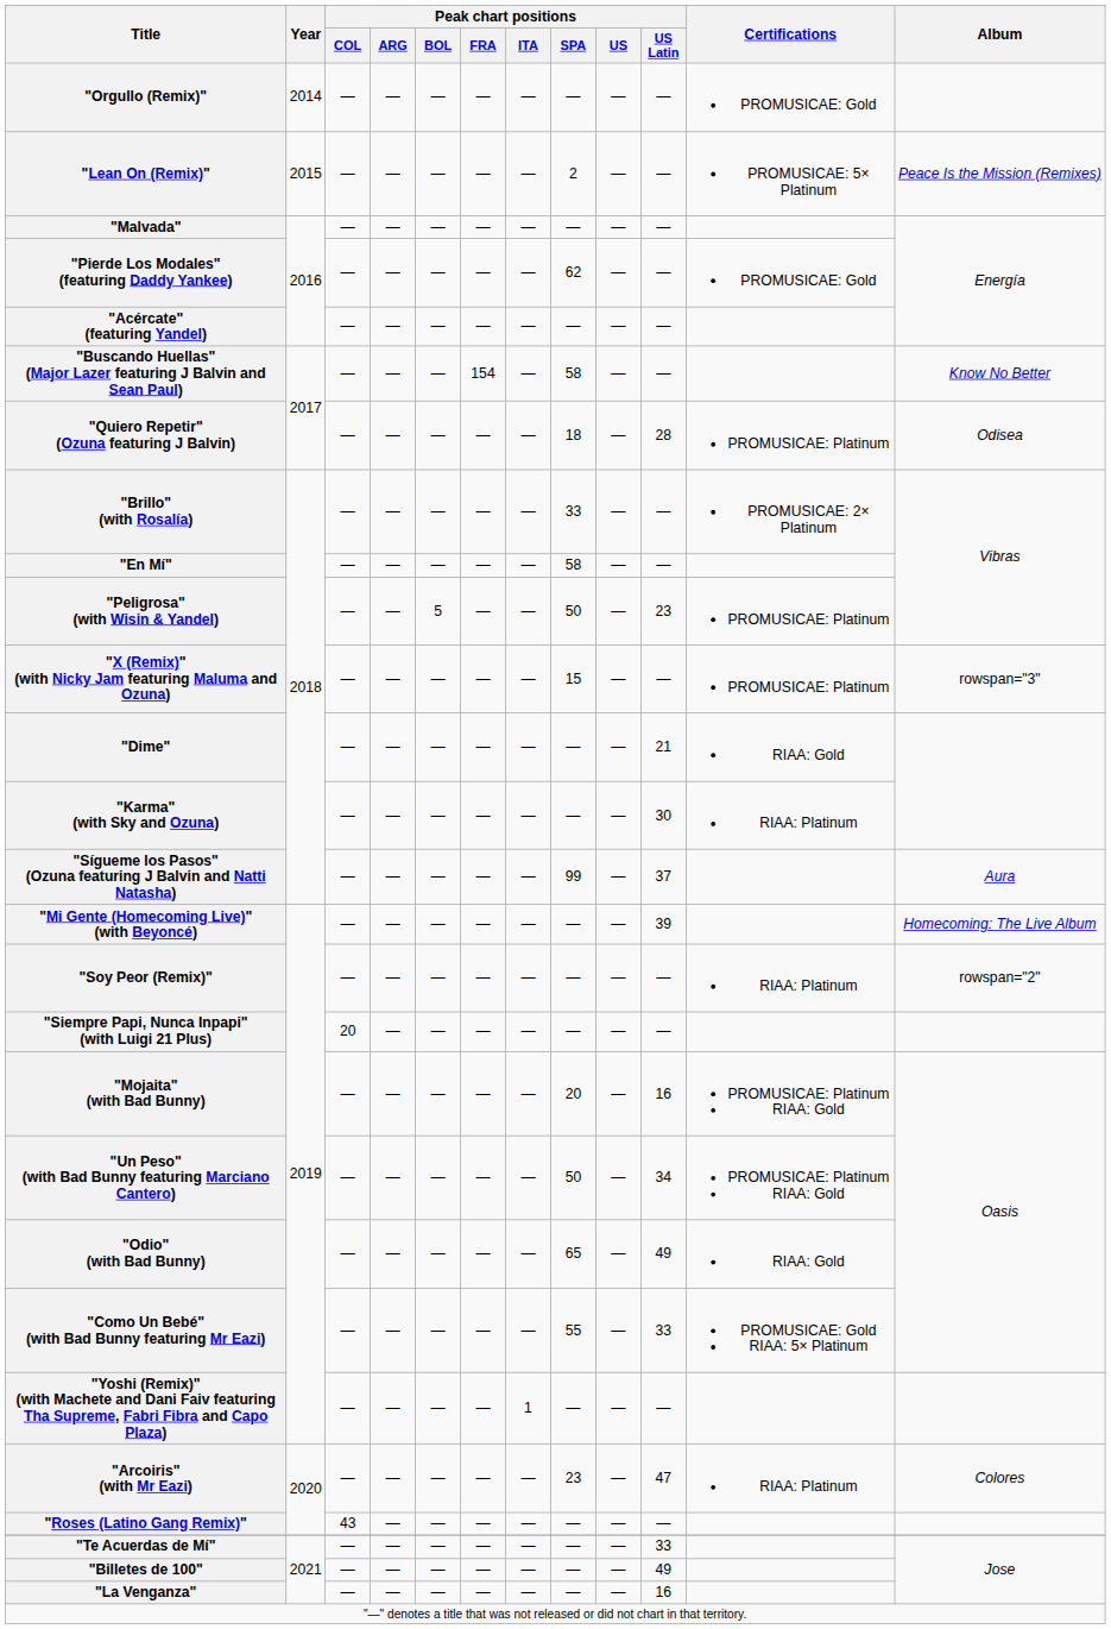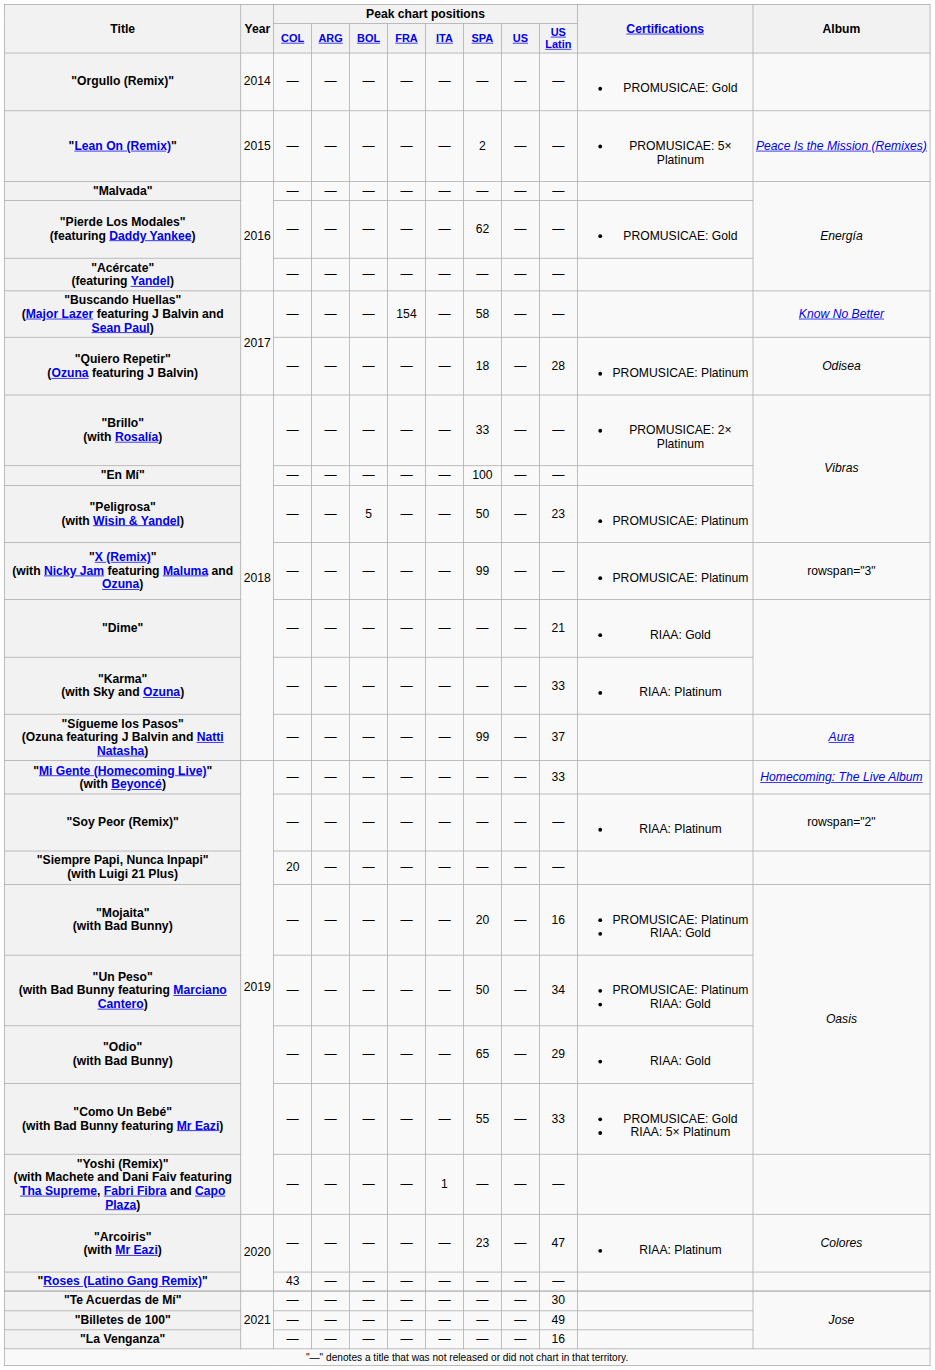"En Mí" | Peak chart positions / SPA: 58 -> 100
"X (Remix)" (with Nicky Jam featuring Maluma and Ozuna) | Peak chart positions / SPA: 15 -> 99
"Karma" (with Sky and Ozuna) | Peak chart positions / US Latin: 30 -> 33
"Mi Gente (Homecoming Live)" (with Beyoncé) | Peak chart positions / US Latin: 39 -> 33
"Odio" (with Bad Bunny) | Peak chart positions / US Latin: 49 -> 29
"Te Acuerdas de Mí" | Peak chart positions / US Latin: 33 -> 30
